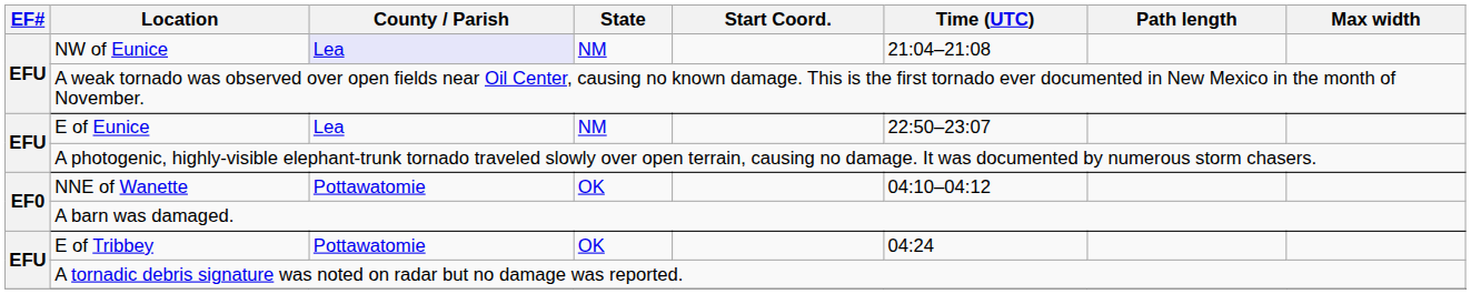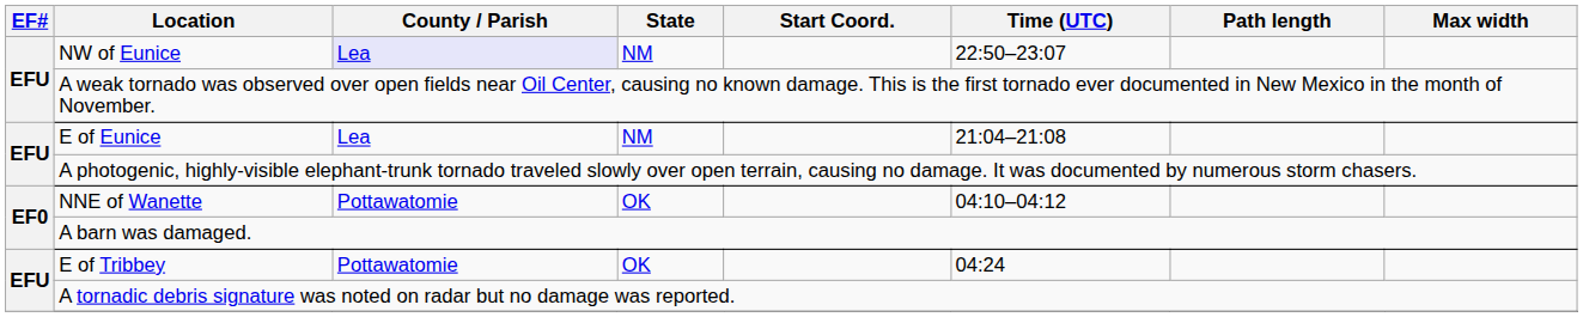NW of Eunice | Time (UTC): 21:04–21:08 -> 22:50–23:07
E of Eunice | Time (UTC): 22:50–23:07 -> 21:04–21:08
